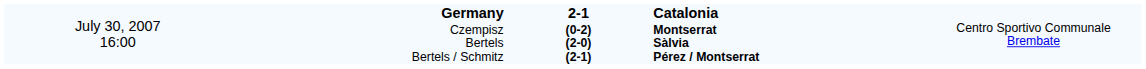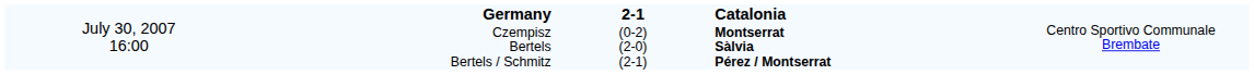Czempisz Bertels Bertels / Schmitz | column 3: bold -> normal
